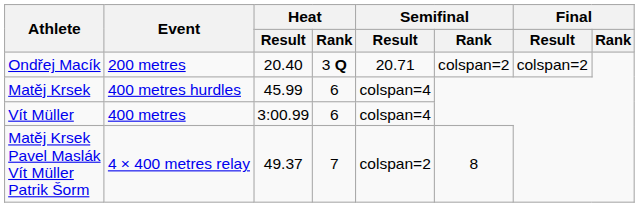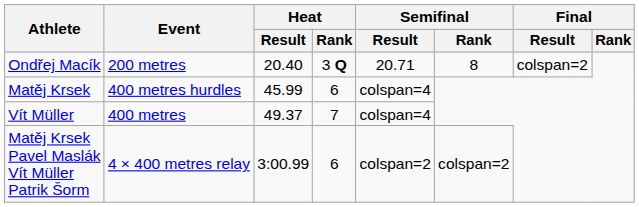Ondřej Macík | Semifinal / Rank: colspan=2 -> 8
Vít Müller | Heat / Result: 3:00.99 -> 49.37
Vít Müller | Heat / Rank: 6 -> 7
Matěj Krsek Pavel Maslák Vít Müller Patrik Šorm | Heat / Result: 49.37 -> 3:00.99
Matěj Krsek Pavel Maslák Vít Müller Patrik Šorm | Heat / Rank: 7 -> 6
Matěj Krsek Pavel Maslák Vít Müller Patrik Šorm | Semifinal / Rank: 8 -> colspan=2
